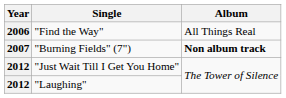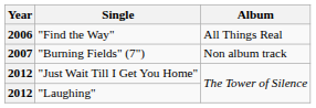"Burning Fields" (7") | Album: bold -> normal
